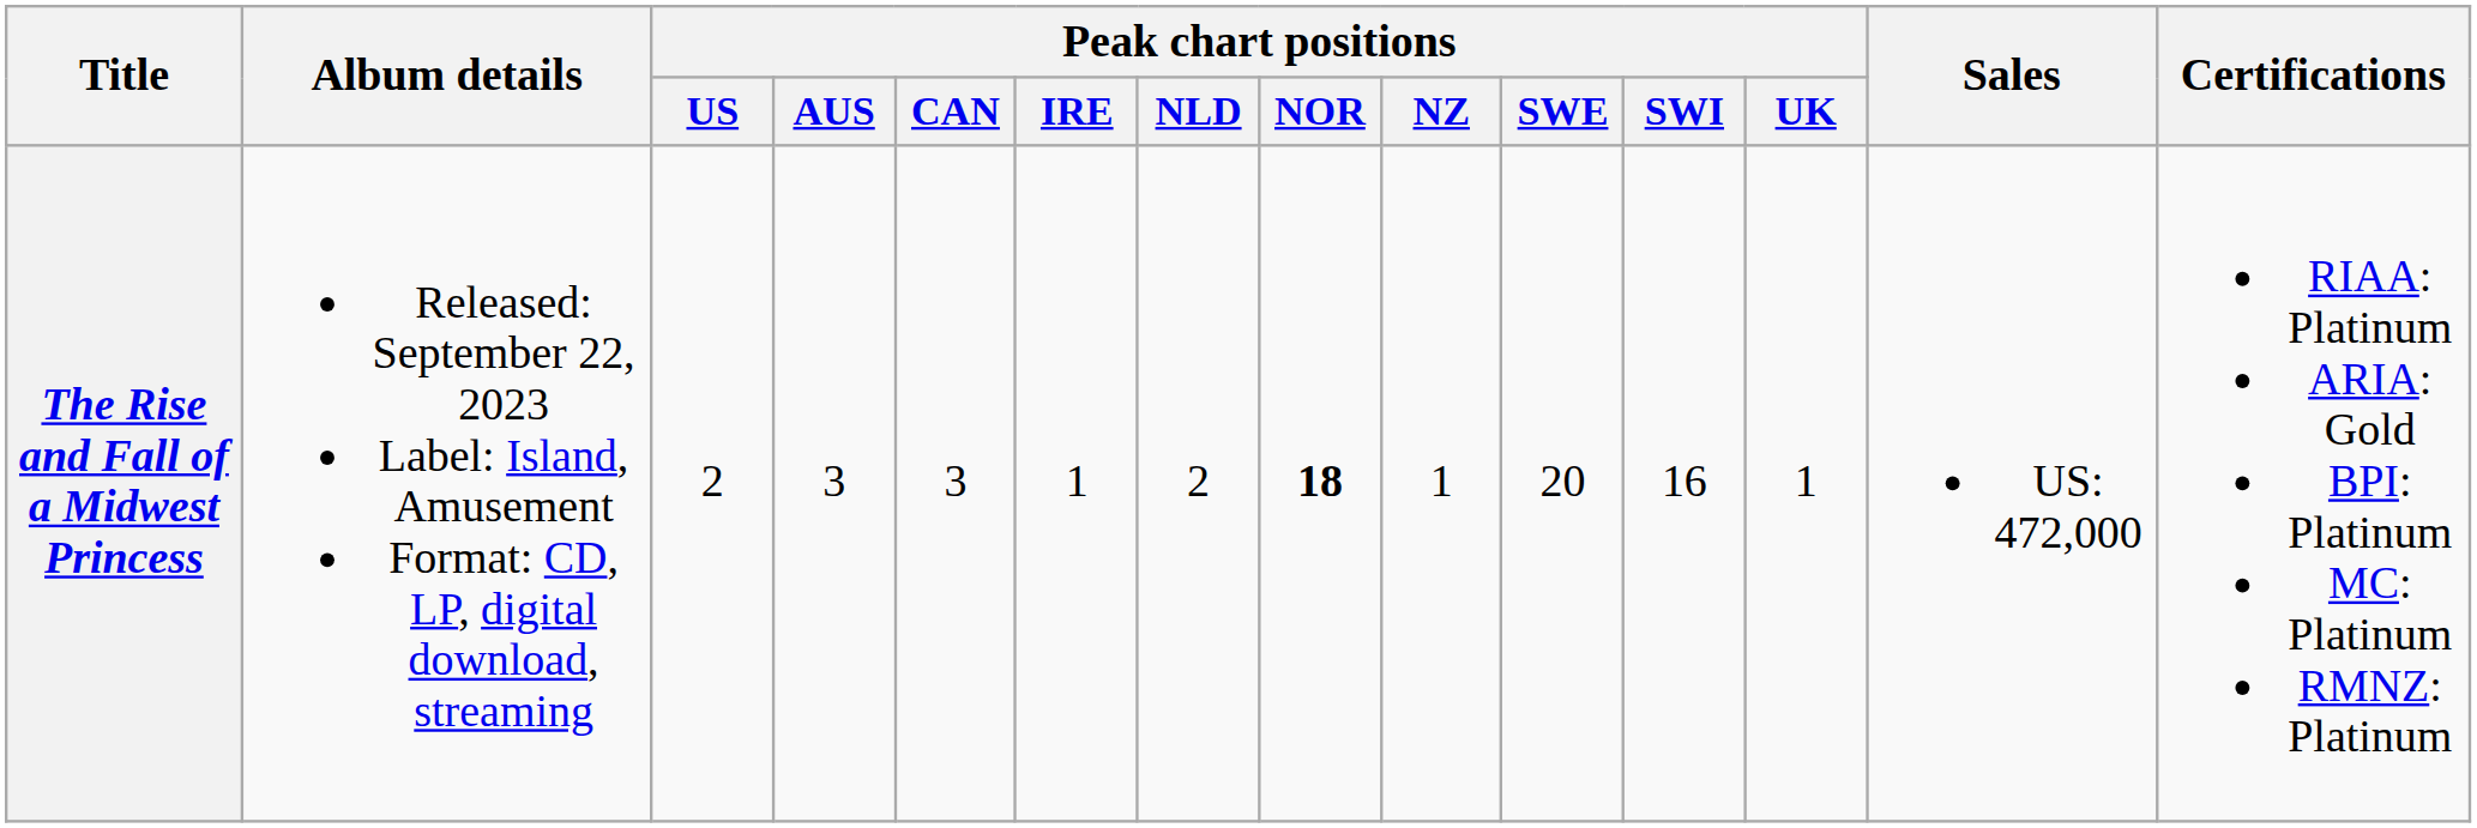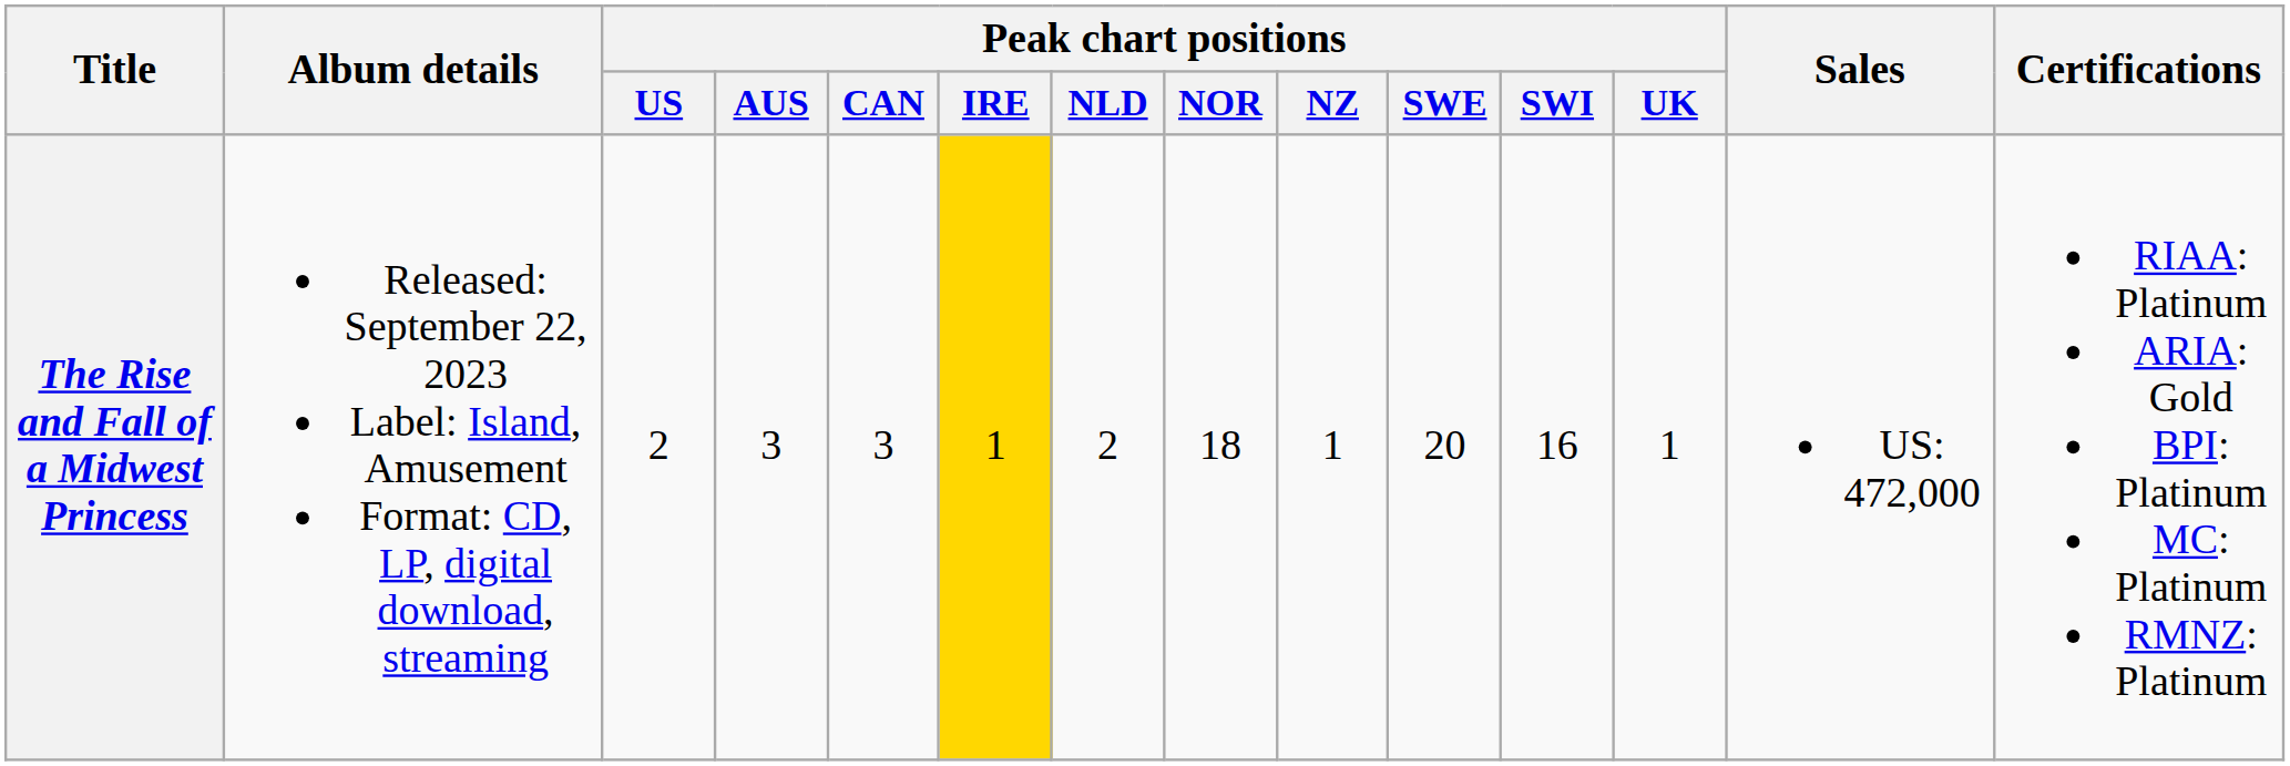The Rise and Fall of a Midwest Princess | Peak chart positions / IRE: no background -> gold background
The Rise and Fall of a Midwest Princess | Peak chart positions / NOR: bold -> normal
